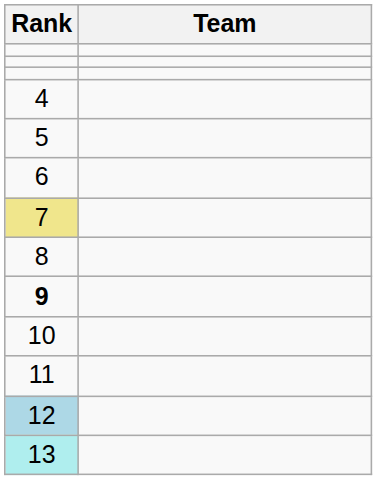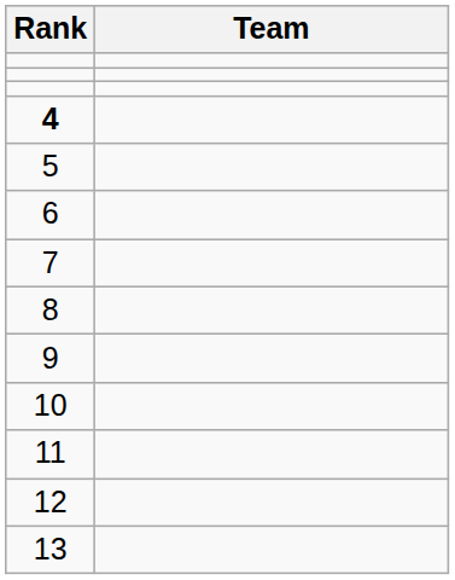row 5 | Rank: normal -> bold
row 8 | Rank: khaki background -> no background
row 10 | Rank: bold -> normal
row 13 | Rank: lightblue background -> no background
row 14 | Rank: paleturquoise background -> no background
